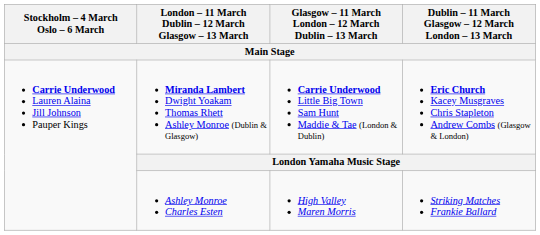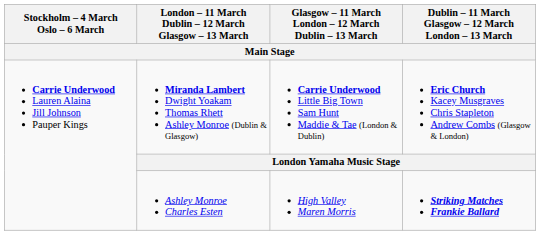Ashley Monroe Charles Esten | Dublin – 11 March Glasgow – 12 March London – 13 March: normal -> bold
